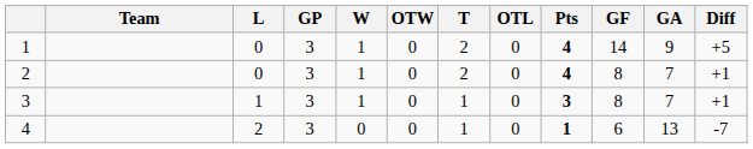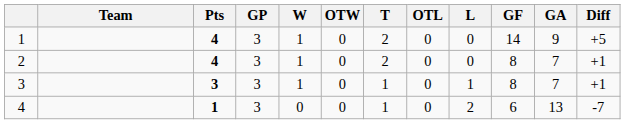columns swapped: Pts <-> L
